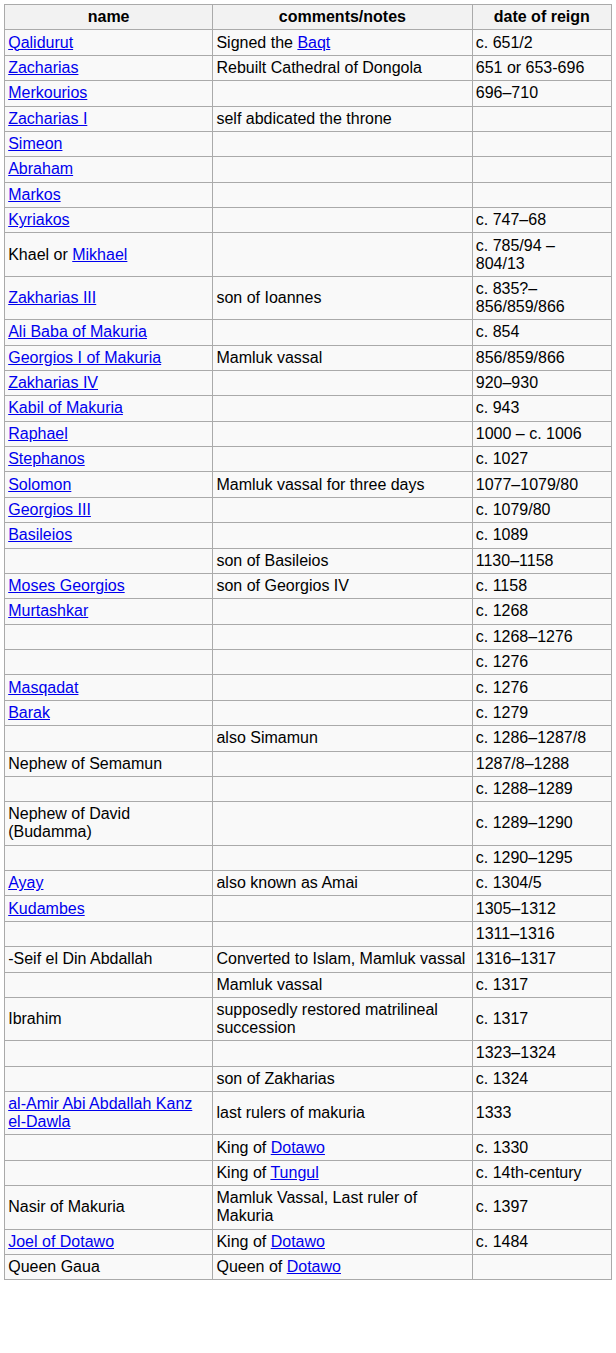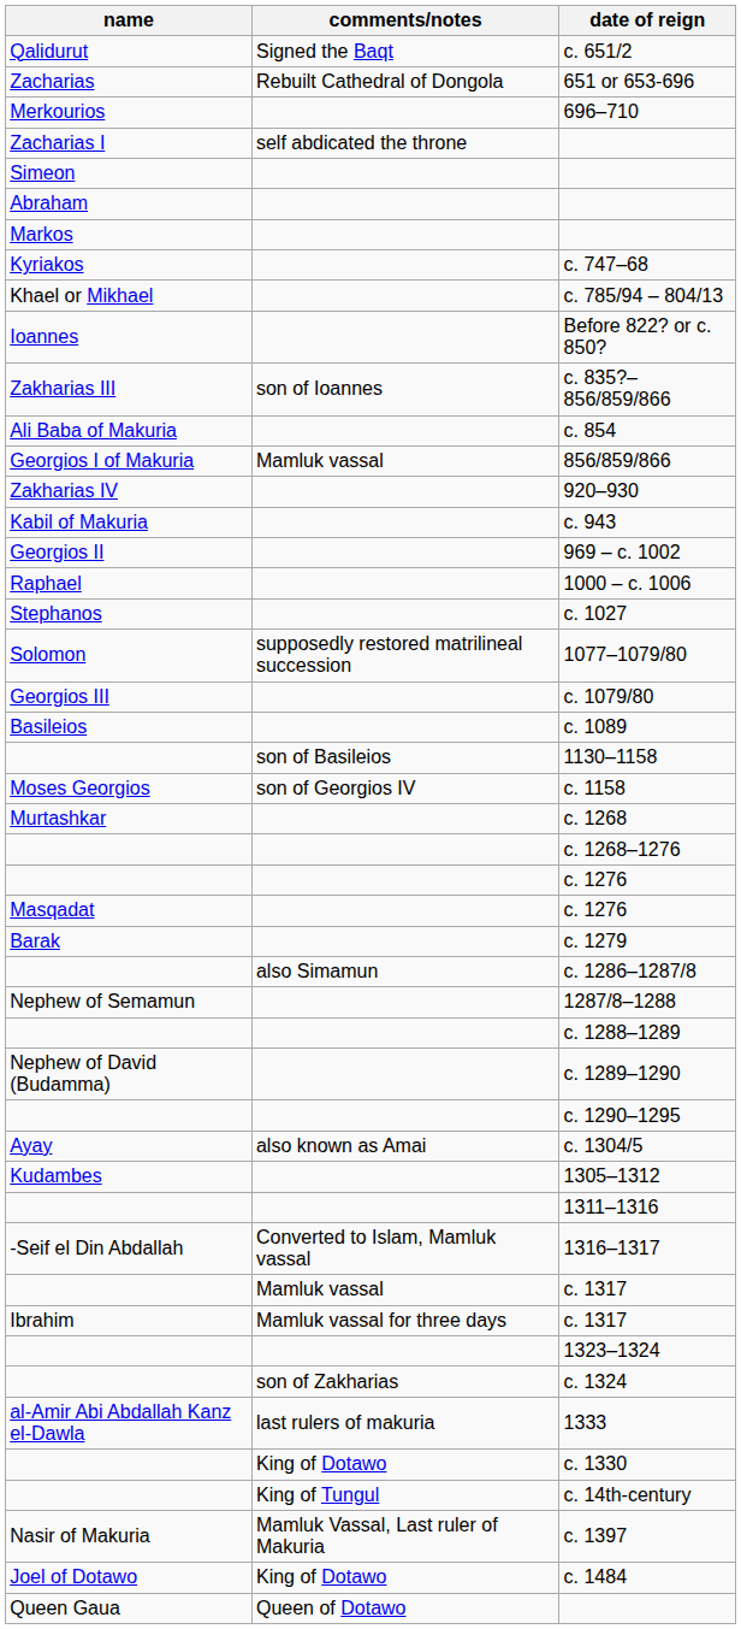+ row: Ioannes | Before 822? or c. 850?
+ row: Georgios II | 969 – c. 1002
1077–1079/80 | comments/notes: Mamluk vassal for three days -> supposedly restored matrilineal succession
Ibrahim / c. 1317 | comments/notes: supposedly restored matrilineal succession -> Mamluk vassal for three days
